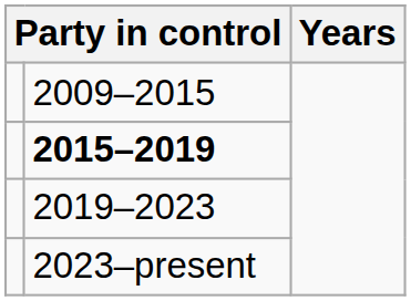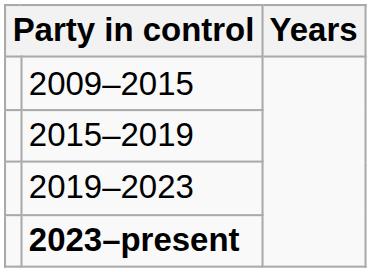2015–2019 | column 2: bold -> normal
2023–present | column 2: normal -> bold
